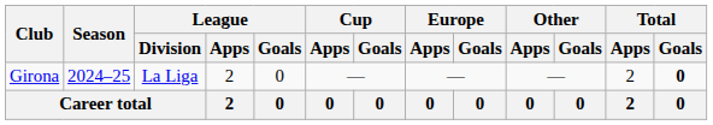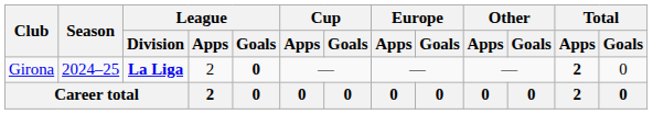Girona | League / Division: normal -> bold
Girona | League / Goals: normal -> bold
Girona | Total / Apps: normal -> bold
Girona | Total / Goals: bold -> normal
